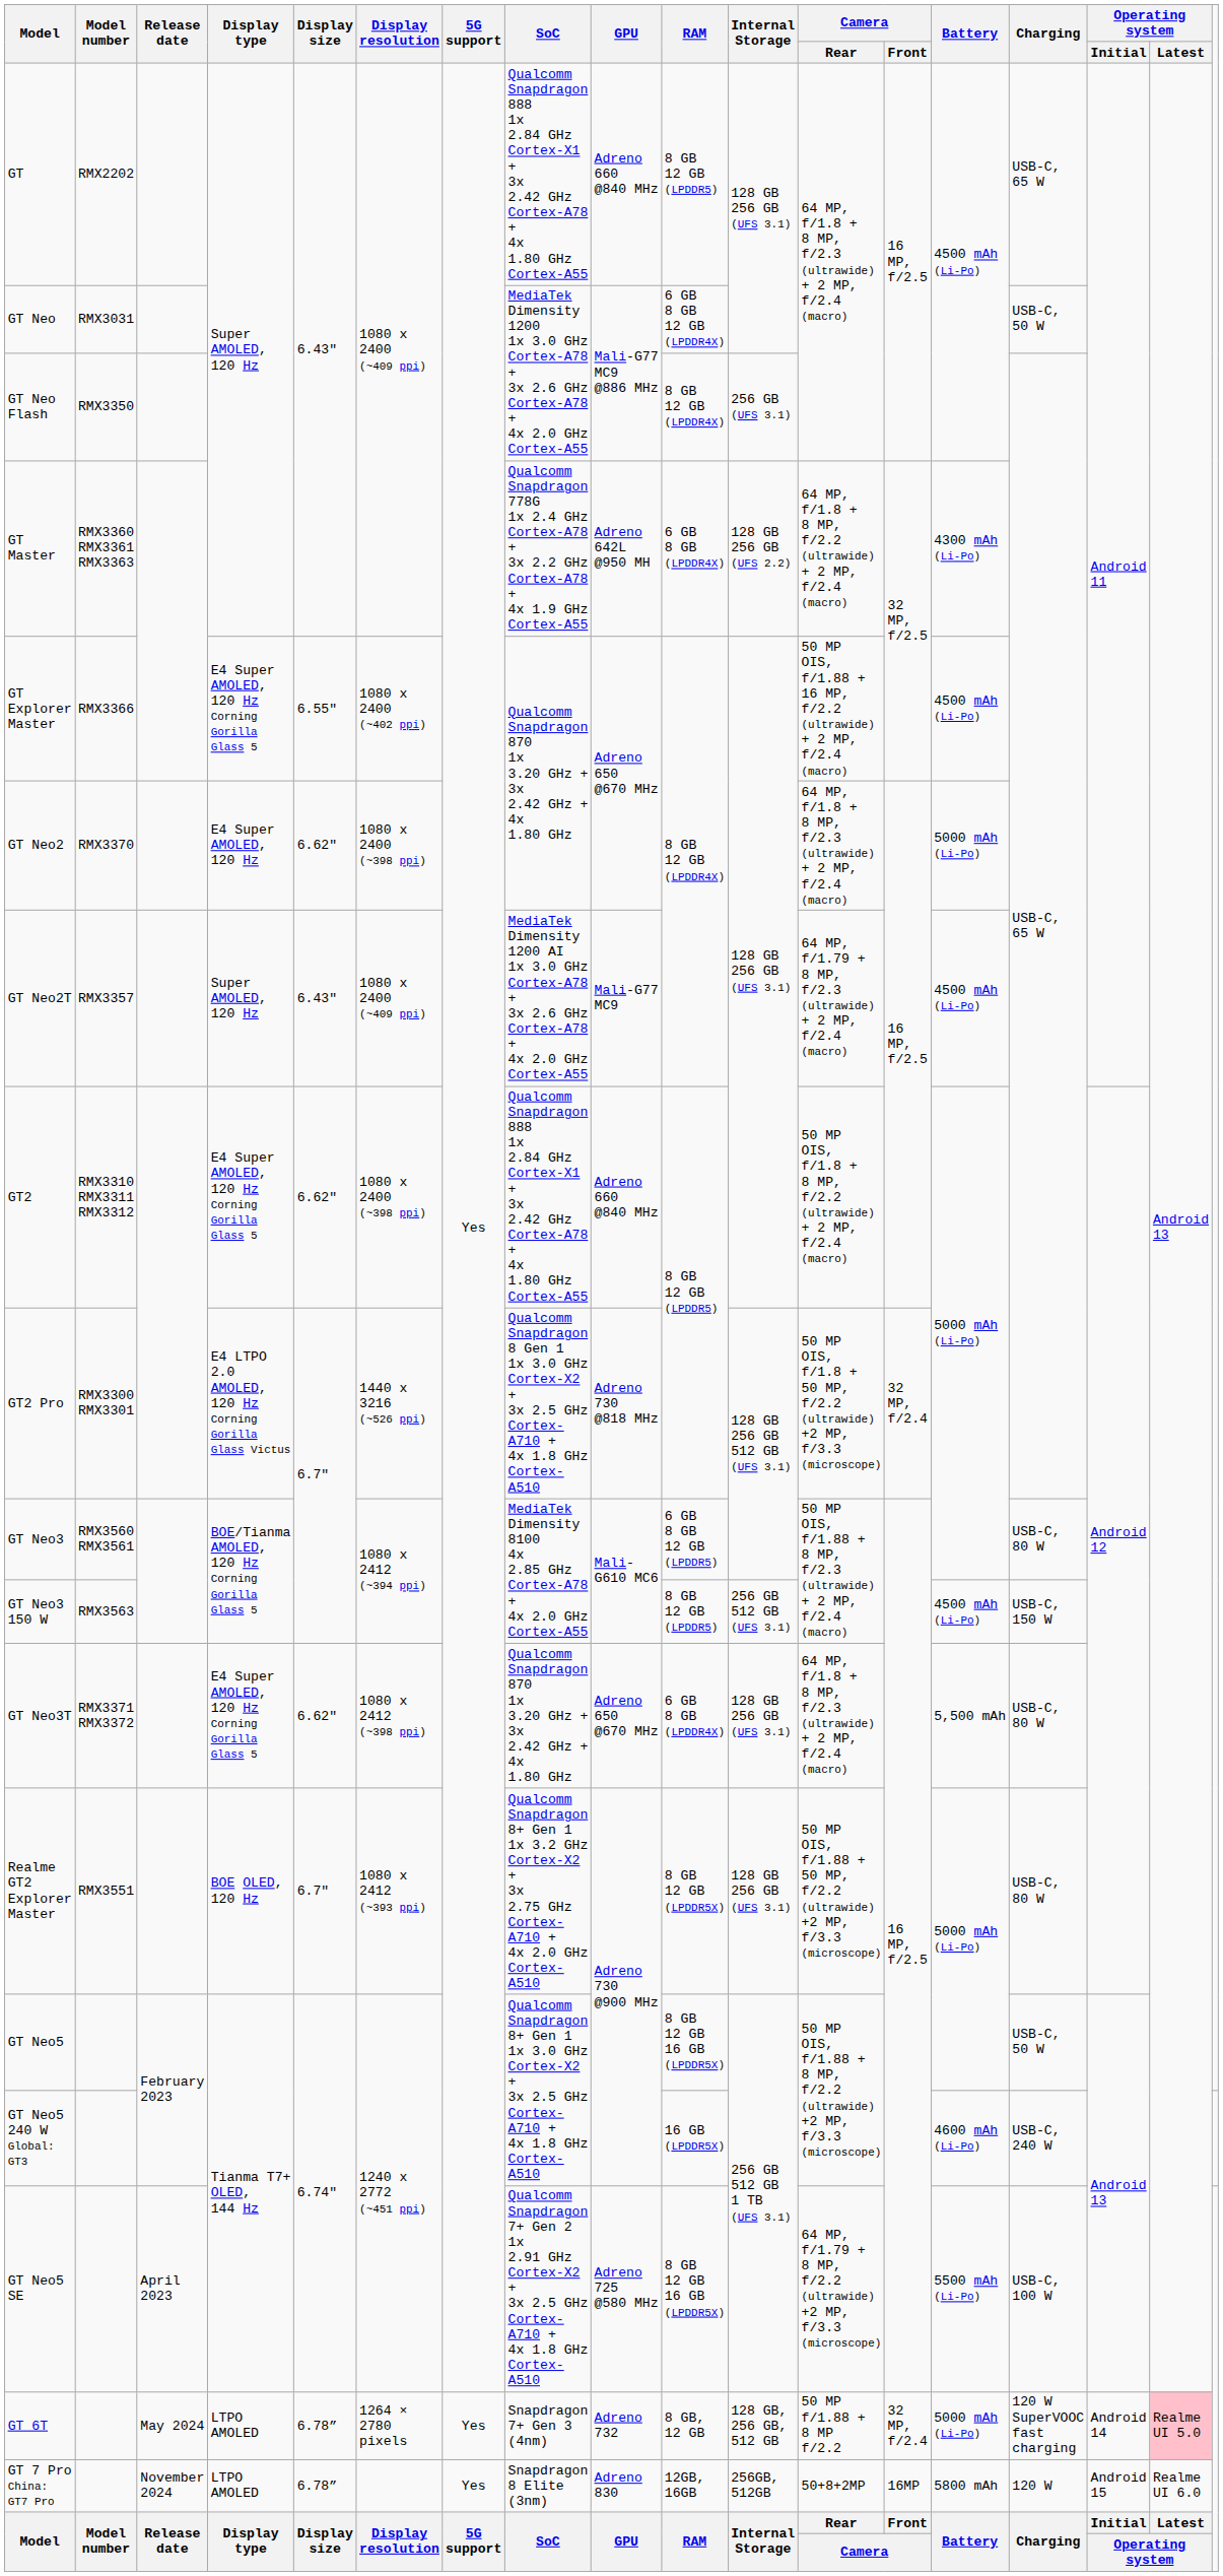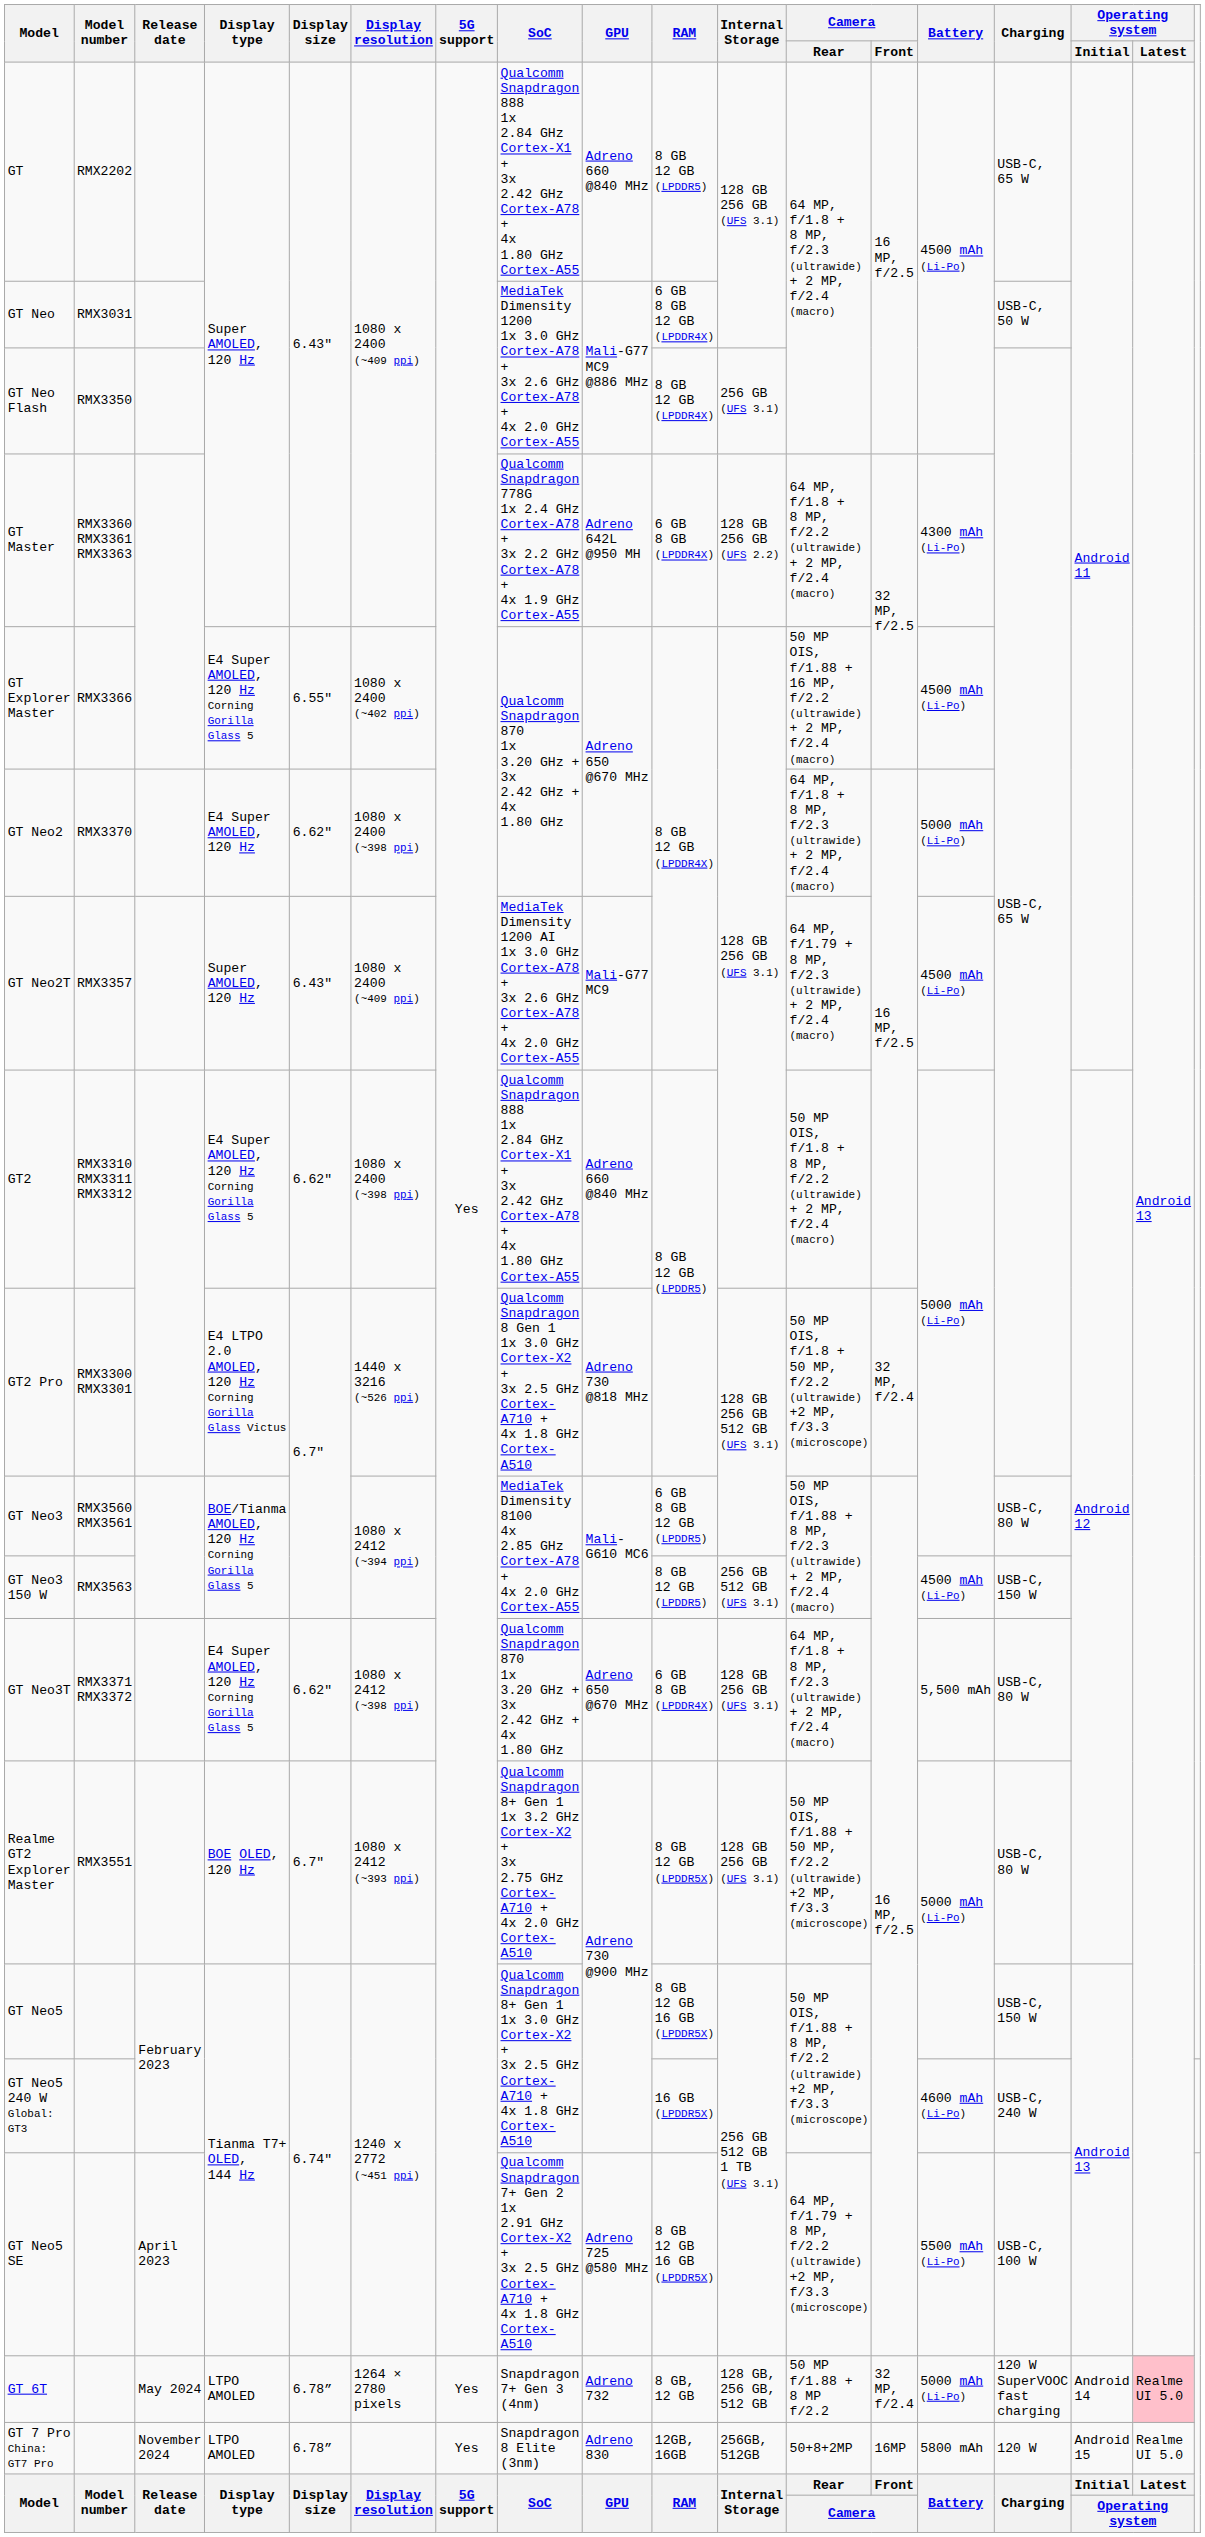GT Neo5 | Charging: USB-C, 50 W -> USB-C, 150 W
GT 7 Pro China: GT7 Pro | Operating system / Latest: Realme UI 6.0 -> Realme UI 5.0
